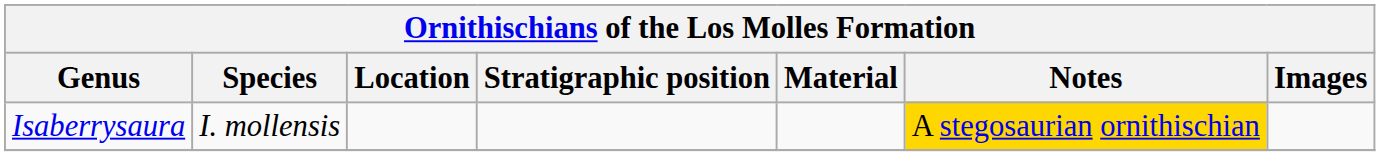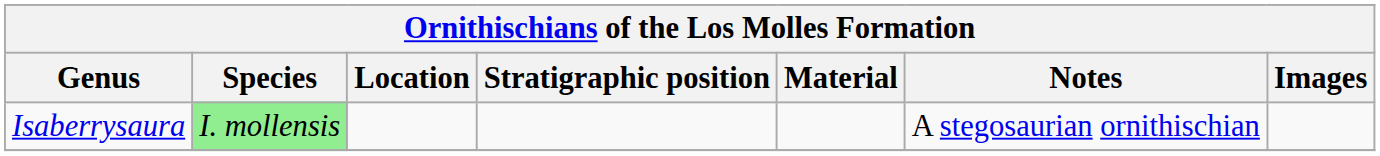Isaberrysaura | Species: no background -> lightgreen background
Isaberrysaura | Notes: gold background -> no background
